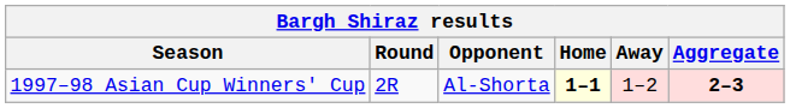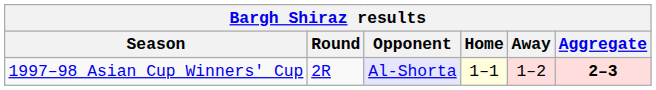1997–98 Asian Cup Winners' Cup | Opponent: no background -> lavender background
1997–98 Asian Cup Winners' Cup | Home: bold -> normal
